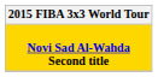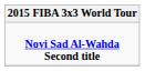row 2 | column 1: gold background -> no background
